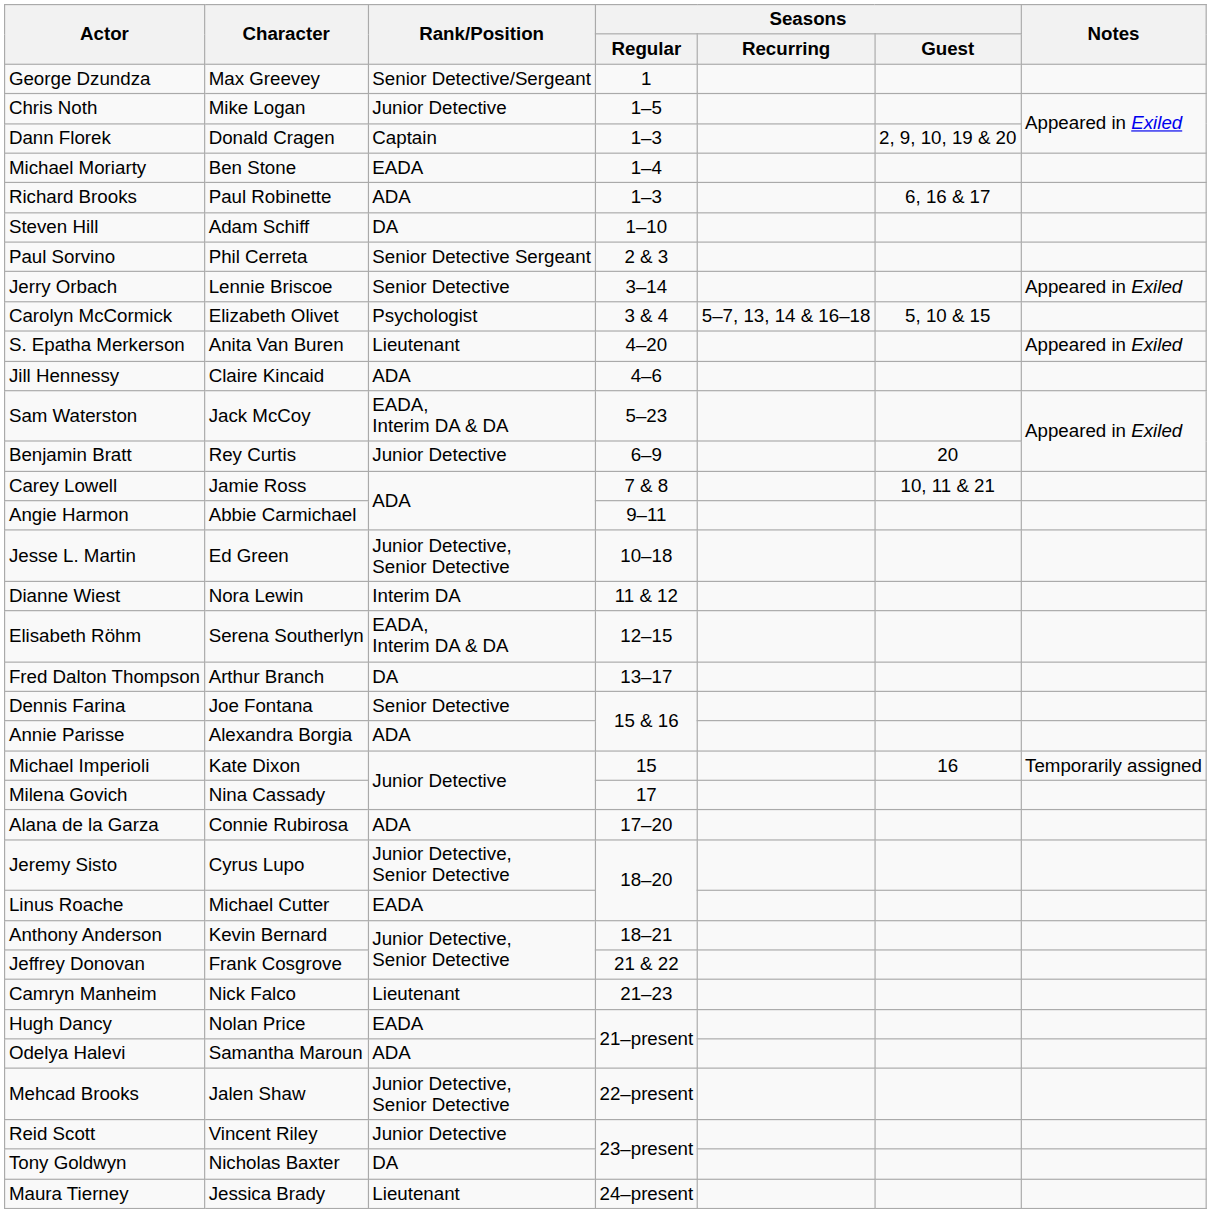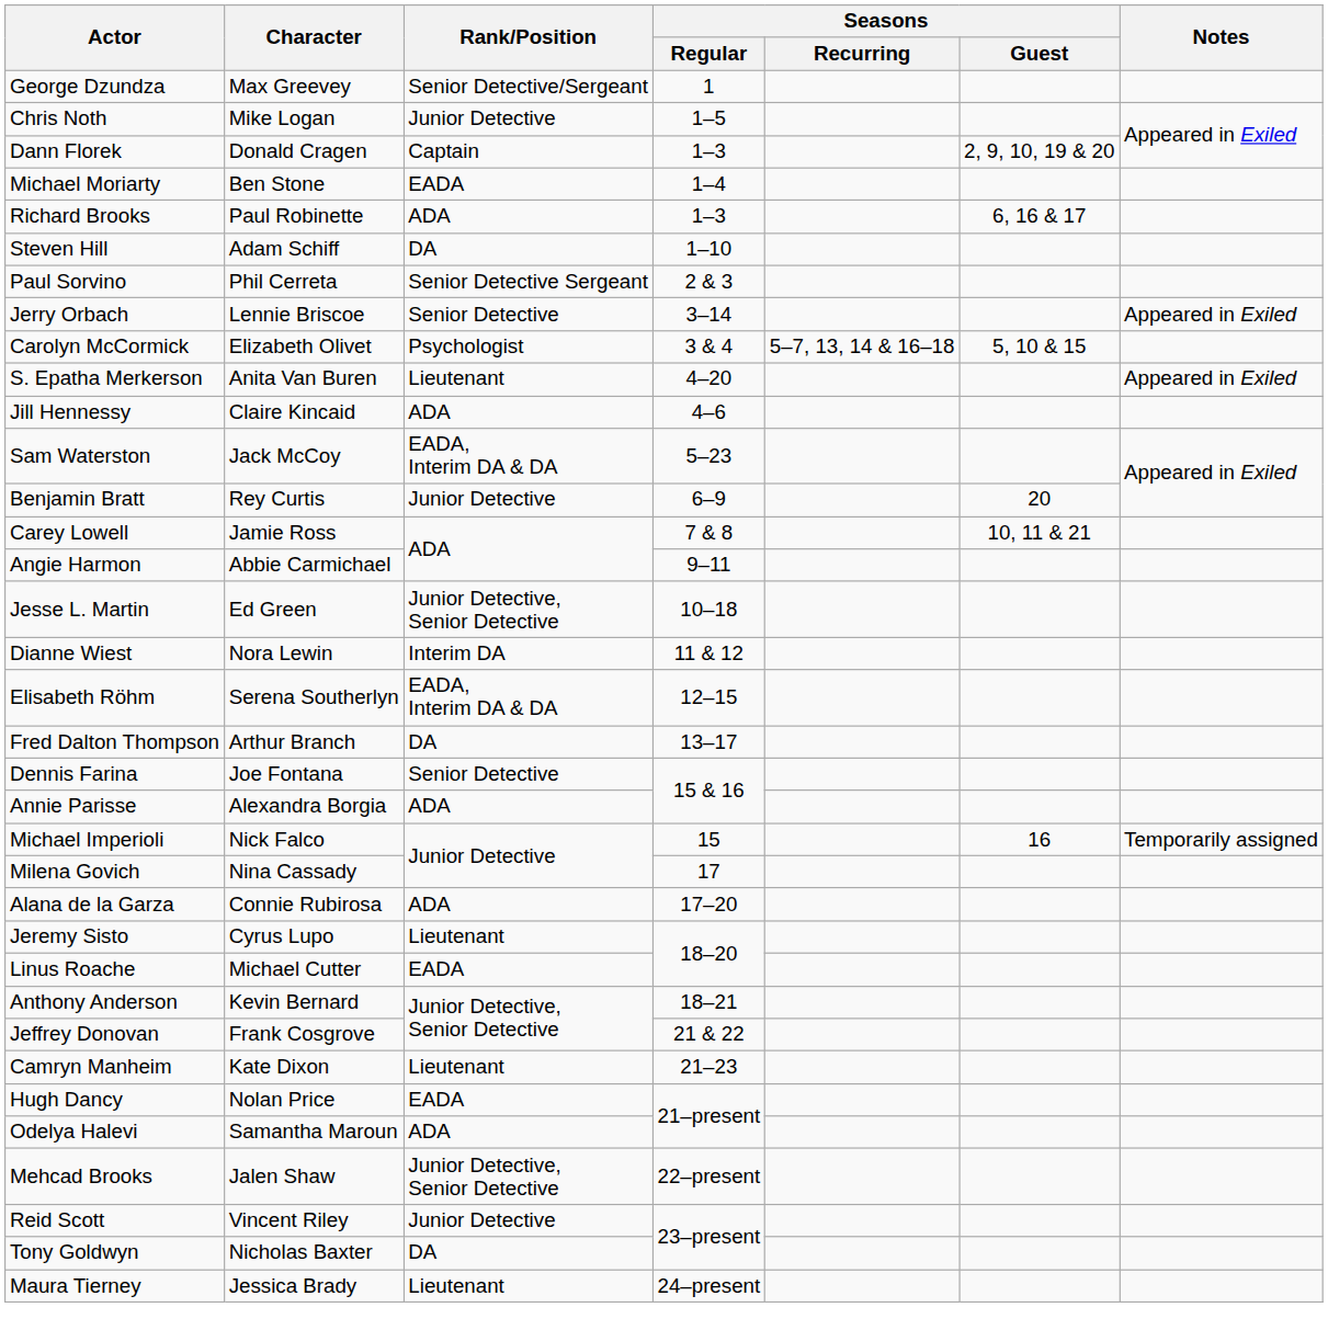Michael Imperioli | Character: Kate Dixon -> Nick Falco
Jeremy Sisto | Rank/Position: Junior Detective, Senior Detective -> Lieutenant
Camryn Manheim | Character: Nick Falco -> Kate Dixon
